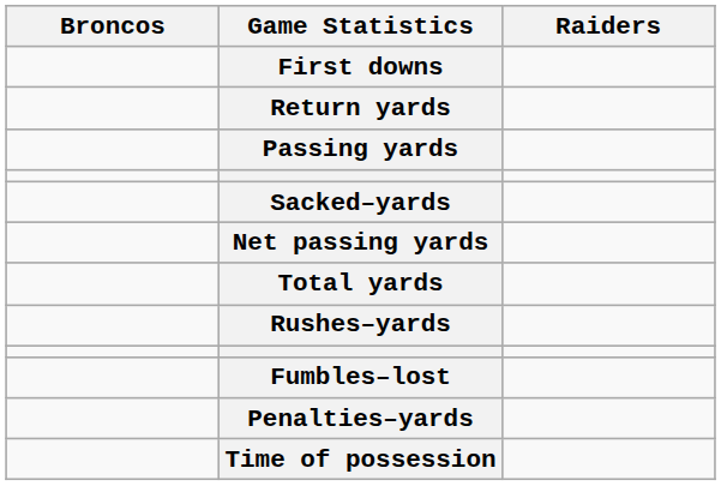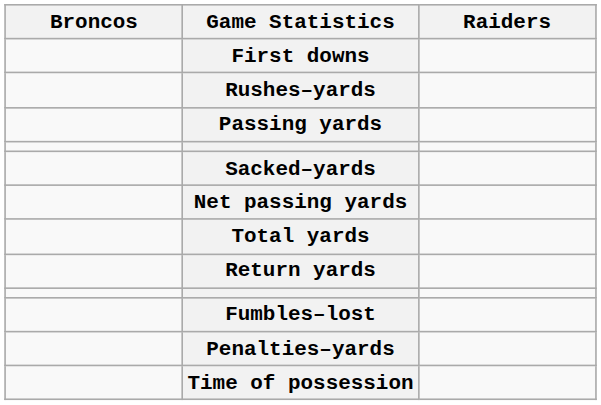rows swapped: Rushes–yards <-> Return yards
